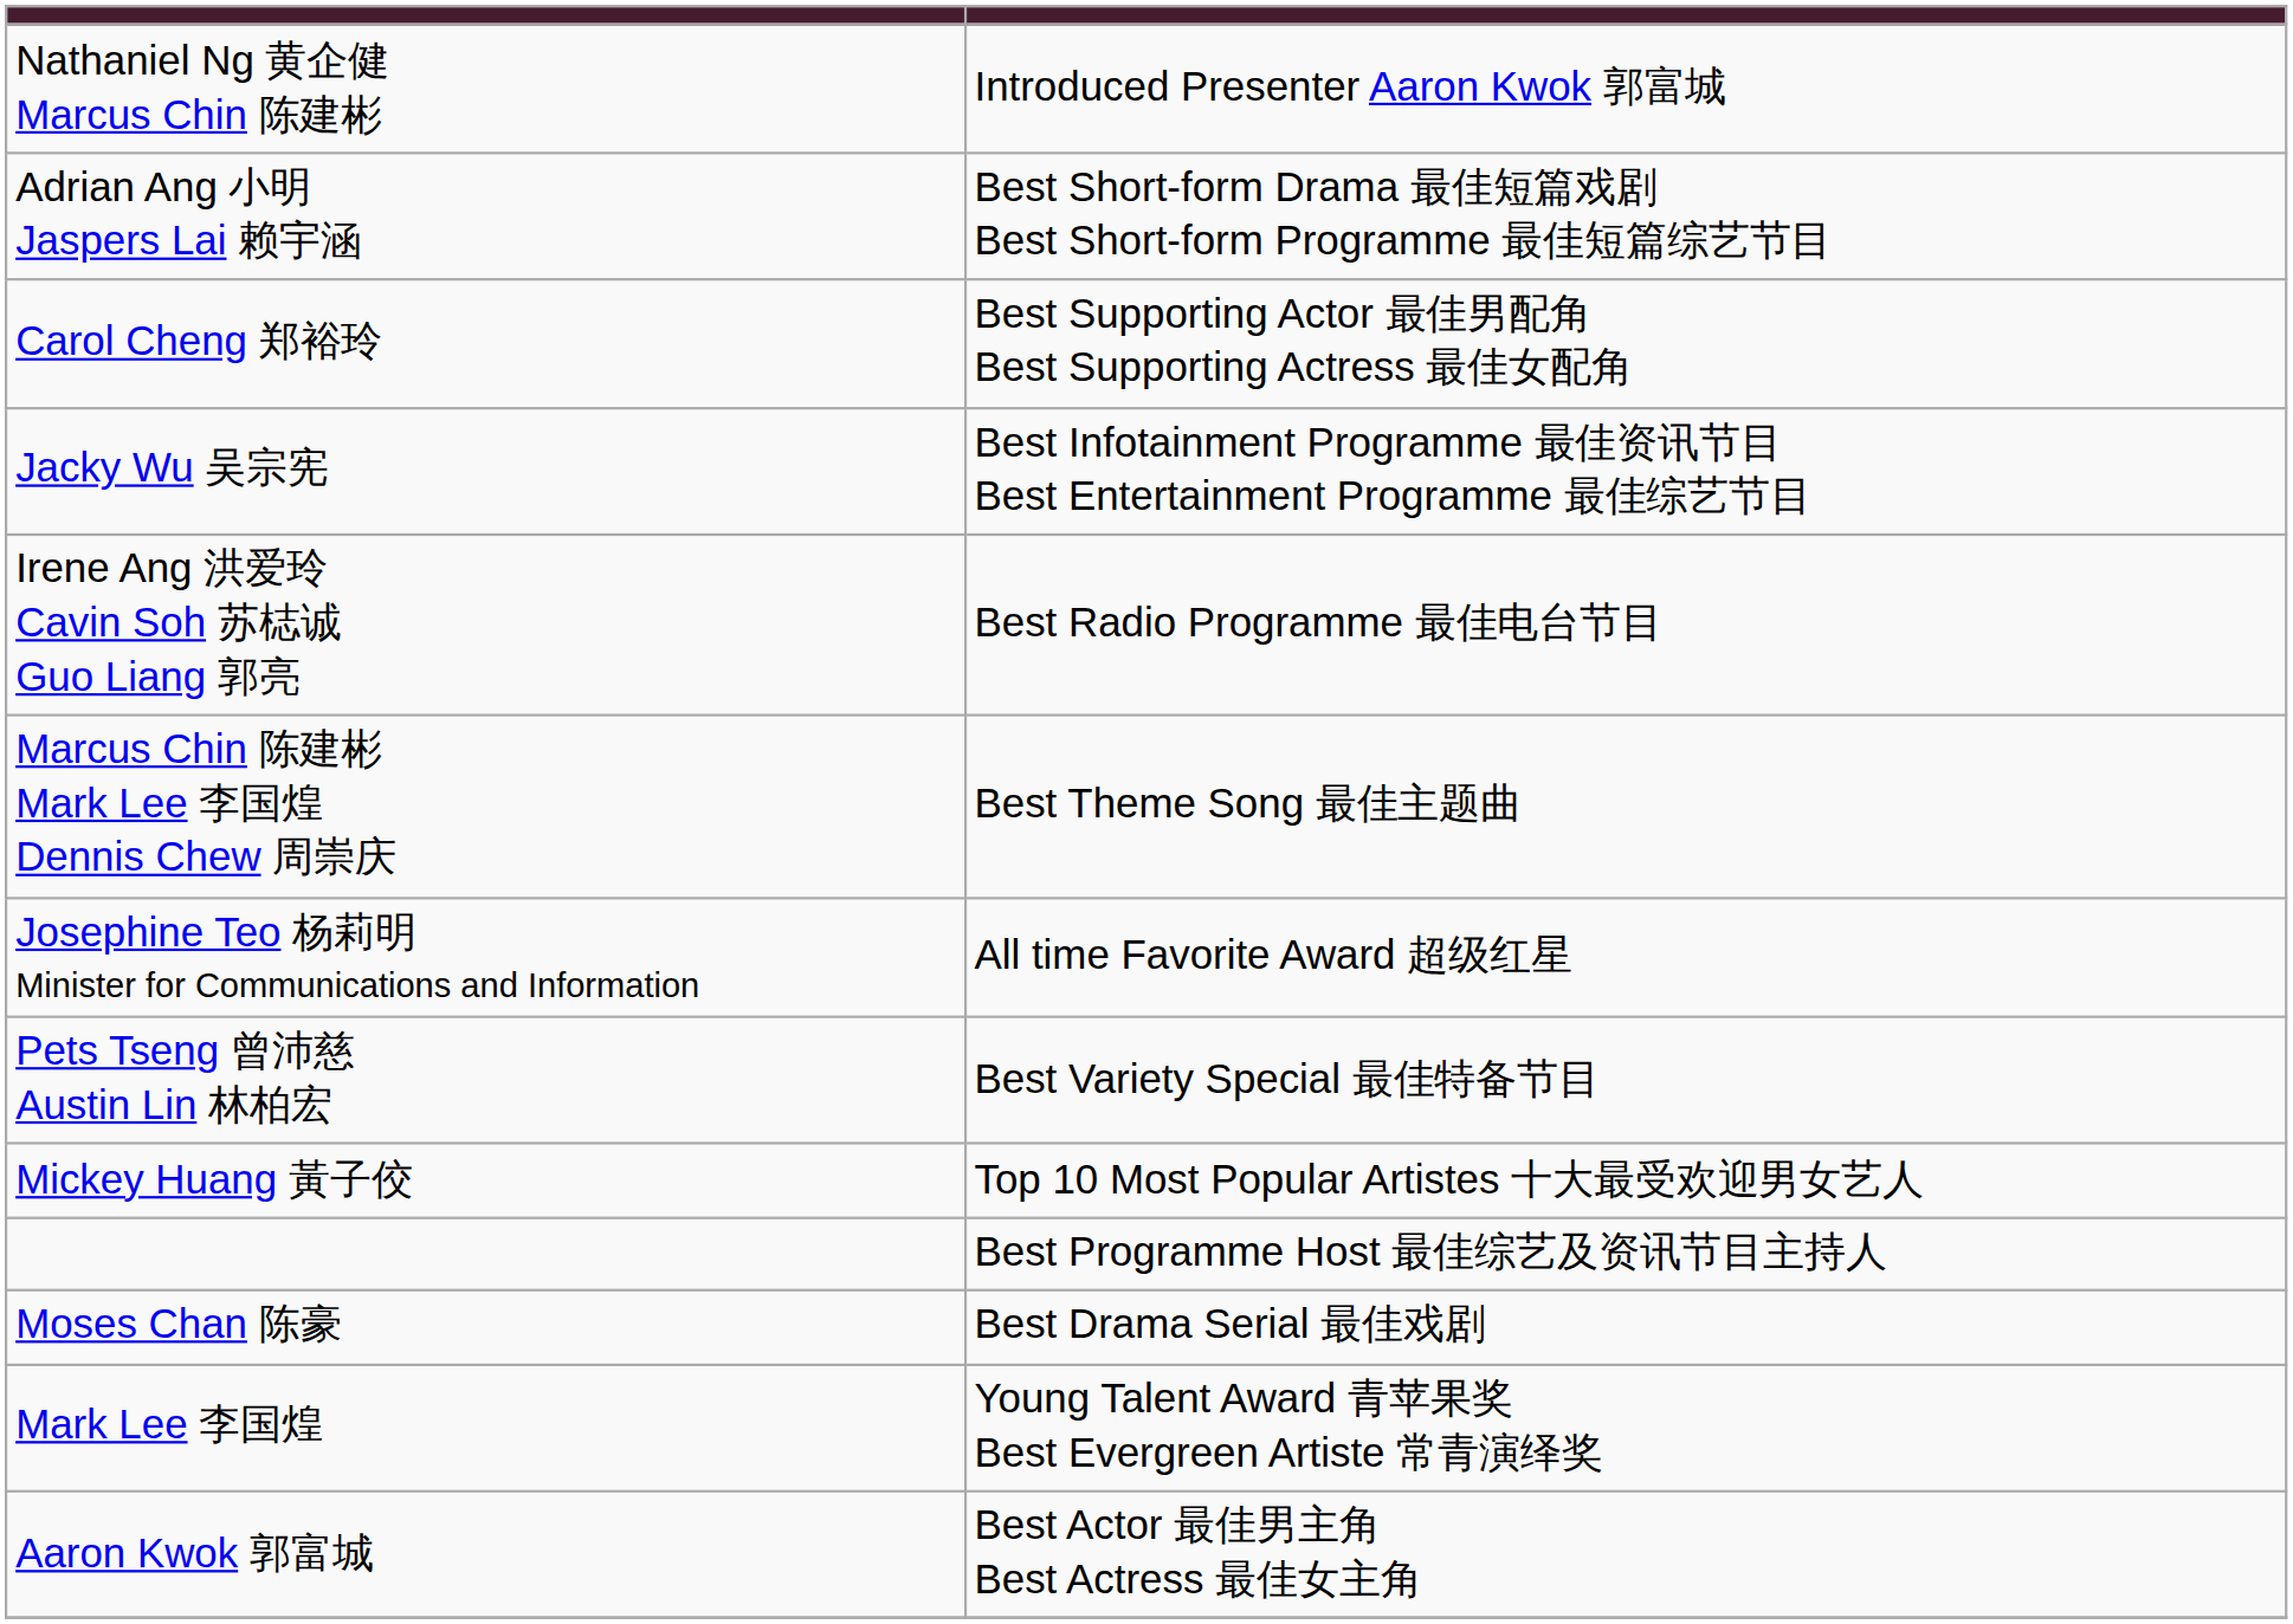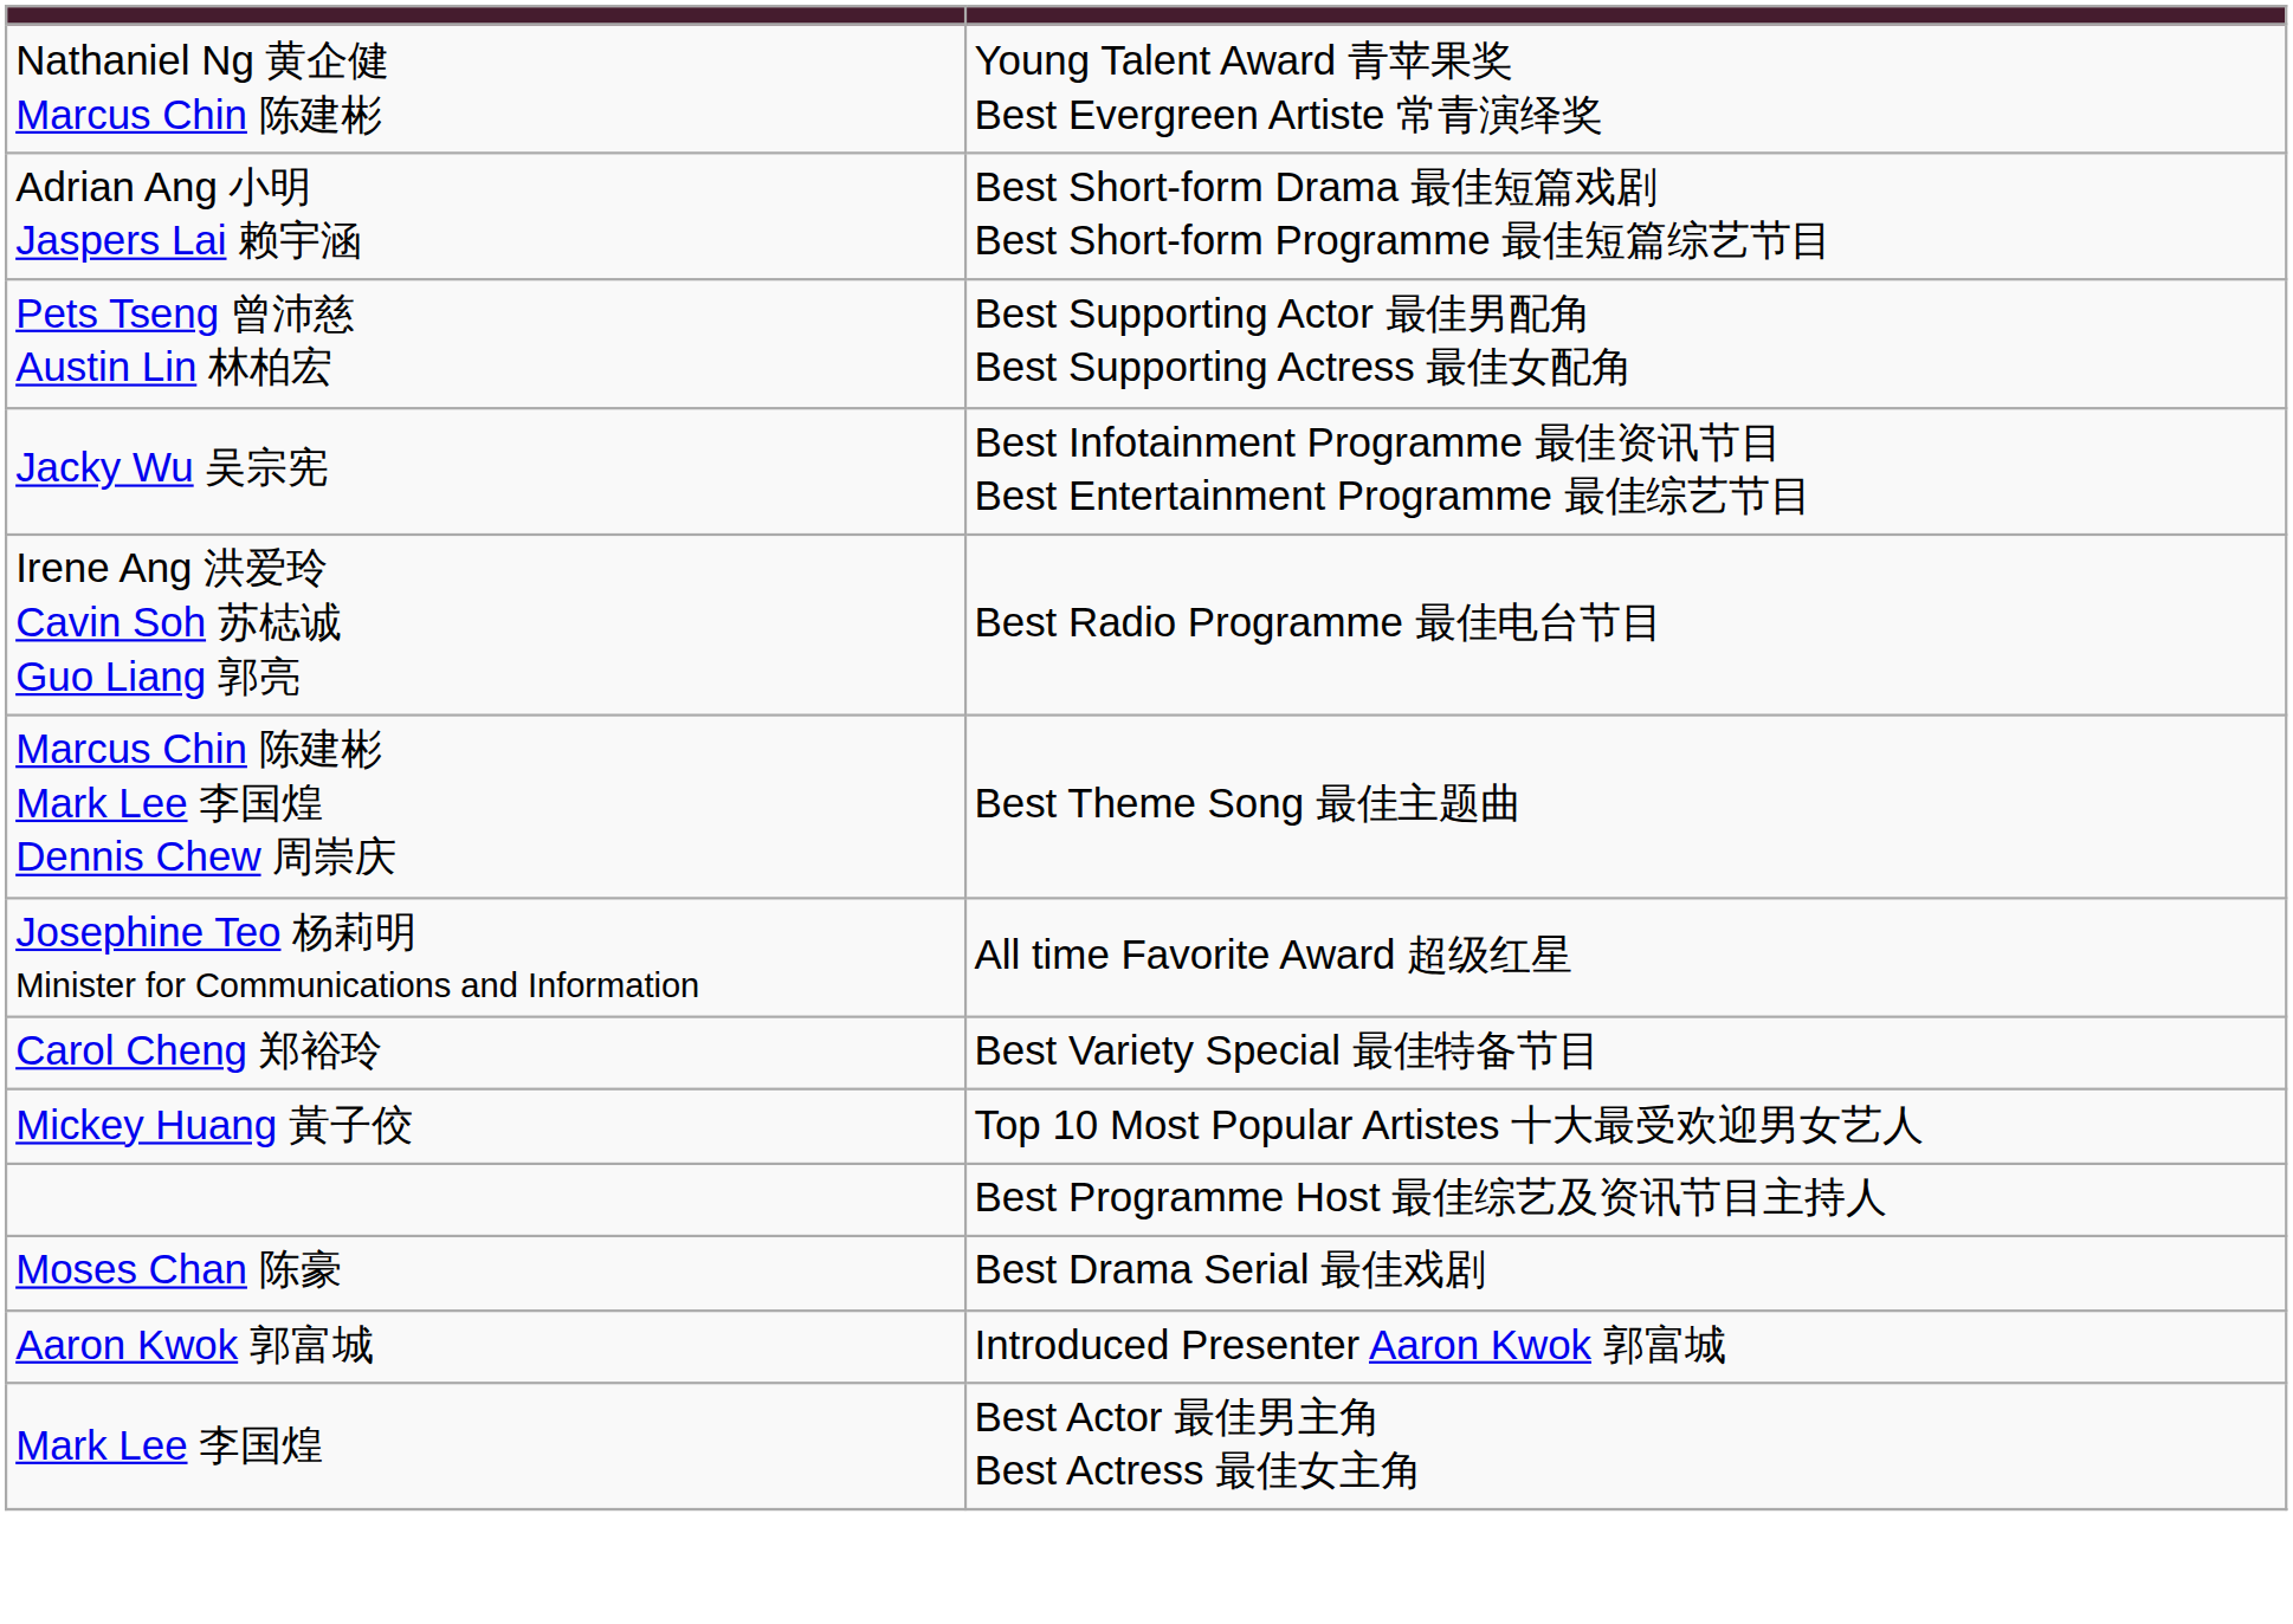row 2 | column 2: Introduced Presenter Aaron Kwok 郭富城 -> Young Talent Award 青苹果奖 Best Evergreen Artiste 常青演绎奖
row 4 | column 1: Carol Cheng 郑裕玲 -> Pets Tseng 曾沛慈 Austin Lin 林柏宏
row 9 | column 1: Pets Tseng 曾沛慈 Austin Lin 林柏宏 -> Carol Cheng 郑裕玲
row 13 | column 1: Mark Lee 李国煌 -> Aaron Kwok 郭富城
row 13 | column 2: Young Talent Award 青苹果奖 Best Evergreen Artiste 常青演绎奖 -> Introduced Presenter Aaron Kwok 郭富城
row 14 | column 1: Aaron Kwok 郭富城 -> Mark Lee 李国煌
